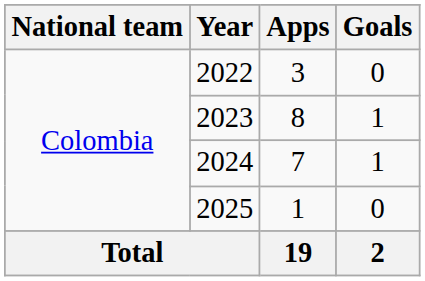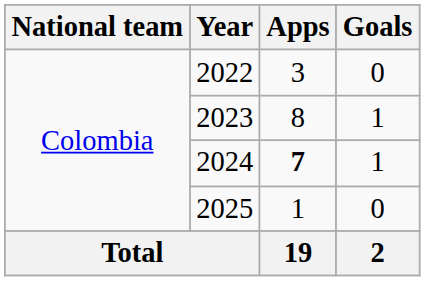2024 | Apps: normal -> bold
